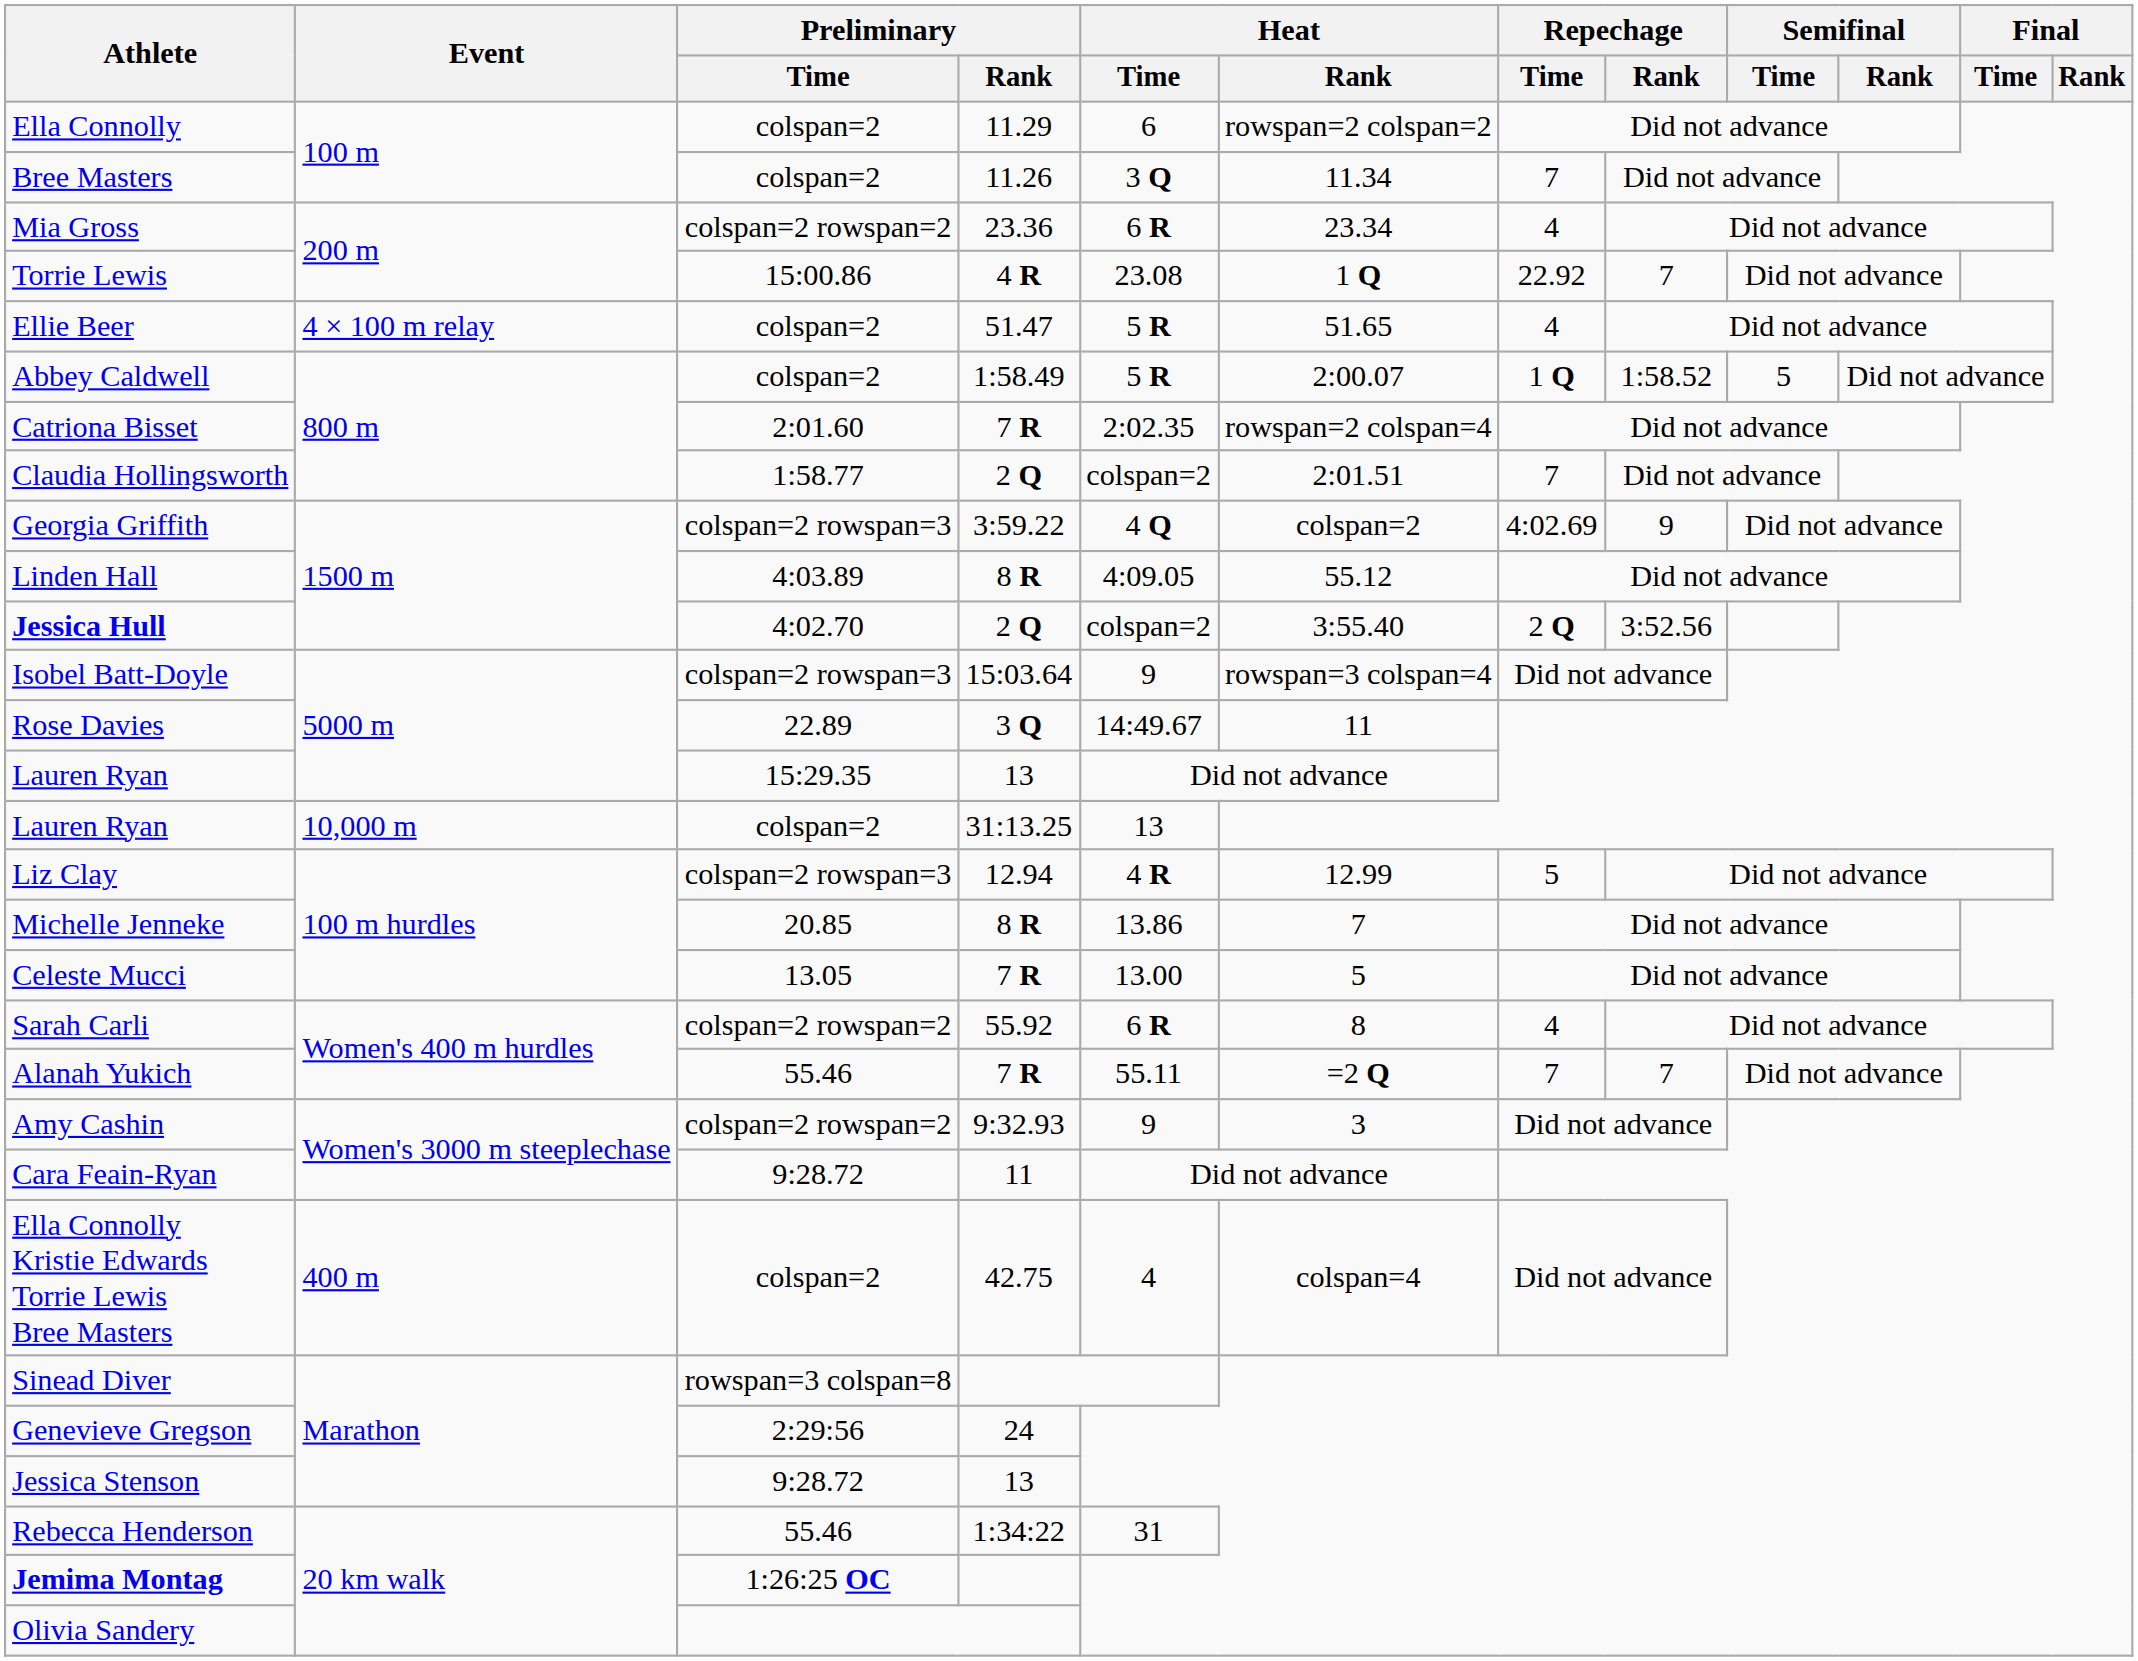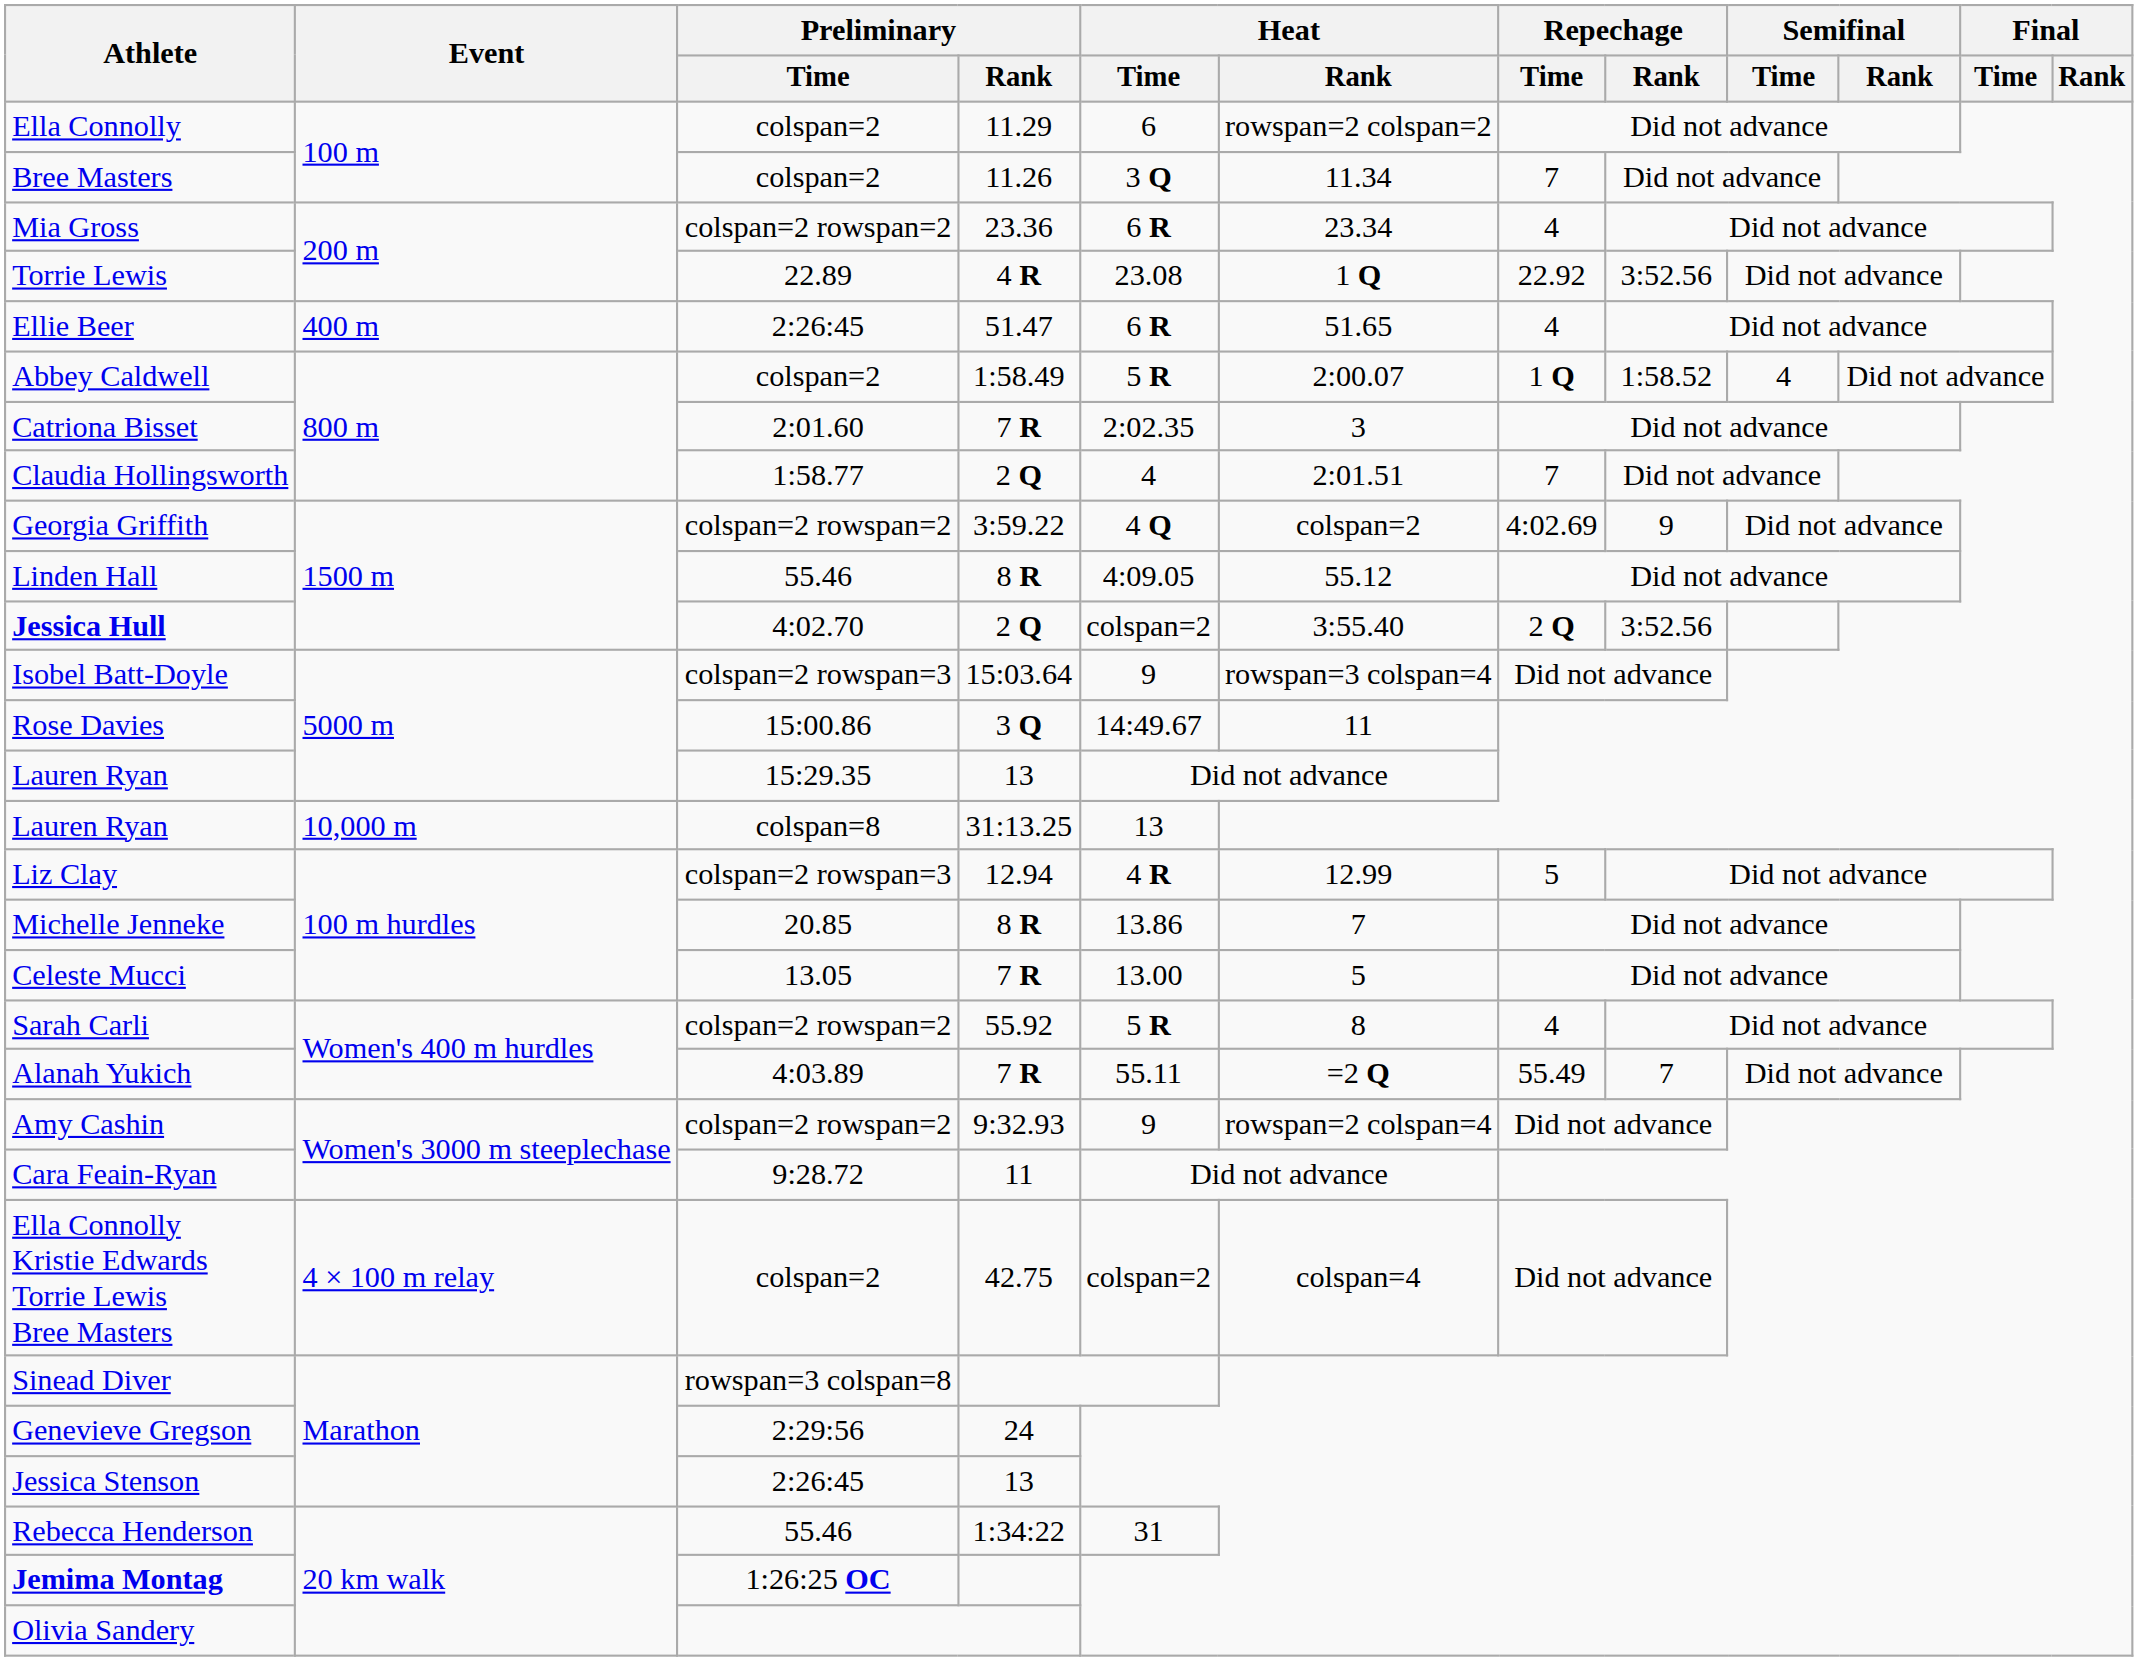Torrie Lewis | Preliminary / Time: 15:00.86 -> 22.89
Torrie Lewis | Repechage / Rank: 7 -> 3:52.56
Ellie Beer | Event: 4 × 100 m relay -> 400 m
Ellie Beer | Preliminary / Time: colspan=2 -> 2:26:45
Ellie Beer | Heat / Time: 5 R -> 6 R
Abbey Caldwell | Semifinal / Time: 5 -> 4
Catriona Bisset | Heat / Rank: rowspan=2 colspan=4 -> 3
Claudia Hollingsworth | Heat / Time: colspan=2 -> 4
Georgia Griffith | Preliminary / Time: colspan=2 rowspan=3 -> colspan=2 rowspan=2
Linden Hall | Preliminary / Time: 4:03.89 -> 55.46
Rose Davies | Preliminary / Time: 22.89 -> 15:00.86
Lauren Ryan / 31:13.25 | Preliminary / Time: colspan=2 -> colspan=8
Sarah Carli | Heat / Time: 6 R -> 5 R
Alanah Yukich | Preliminary / Time: 55.46 -> 4:03.89
Alanah Yukich | Repechage / Time: 7 -> 55.49
Amy Cashin | Heat / Rank: 3 -> rowspan=2 colspan=4
Ella Connolly Kristie Edwards Torrie Lewis Bree Masters | Event: 400 m -> 4 × 100 m relay
Ella Connolly Kristie Edwards Torrie Lewis Bree Masters | Heat / Time: 4 -> colspan=2
Jessica Stenson | Preliminary / Time: 9:28.72 -> 2:26:45
